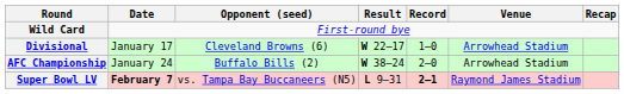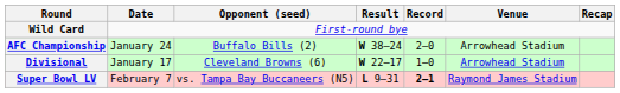rows swapped: Divisional <-> AFC Championship
Super Bowl LV | Date: bold -> normal
